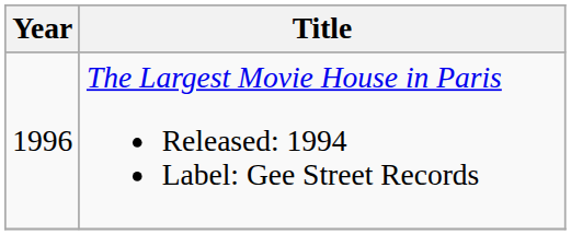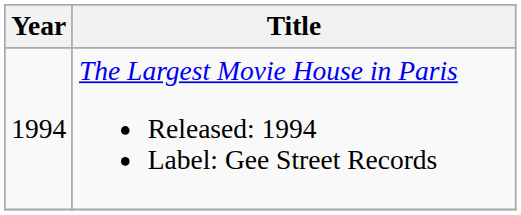row 2 | Year: 1996 -> 1994
